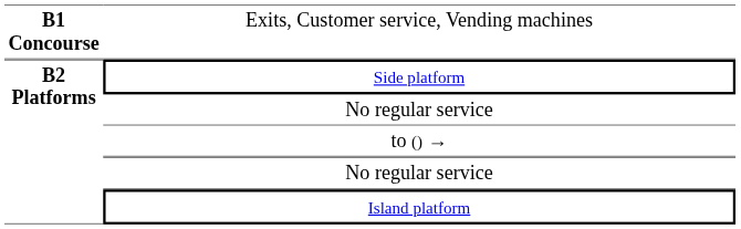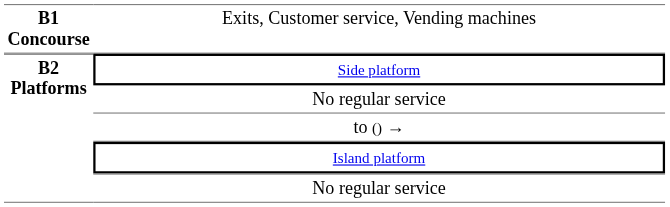row 5 | column 2: No regular service -> Island platform
row 6 | column 2: Island platform -> No regular service
